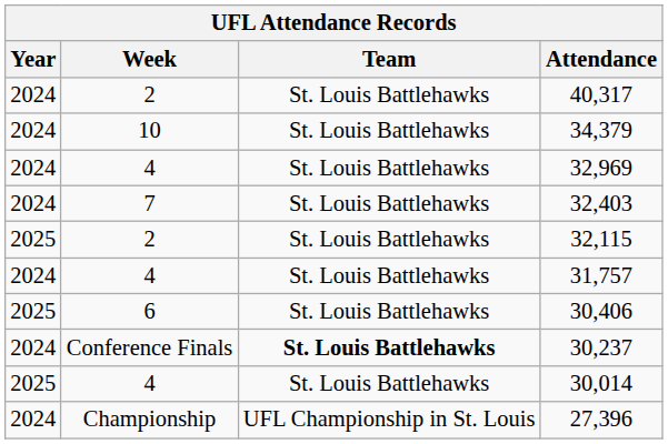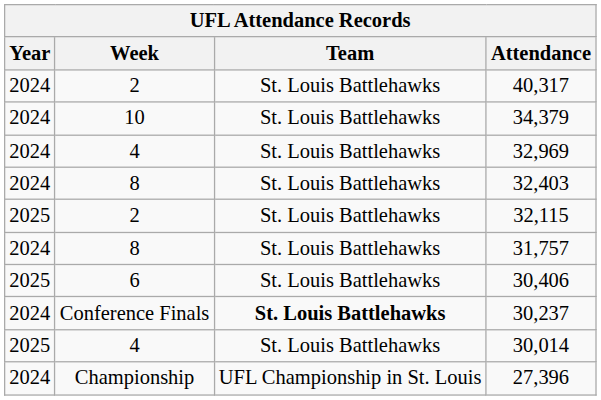32,403 | Week: 7 -> 8
31,757 | Week: 4 -> 8
